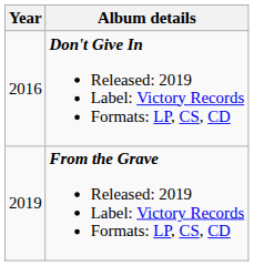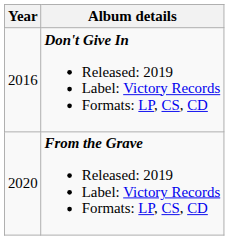row 3 | Year: 2019 -> 2020
